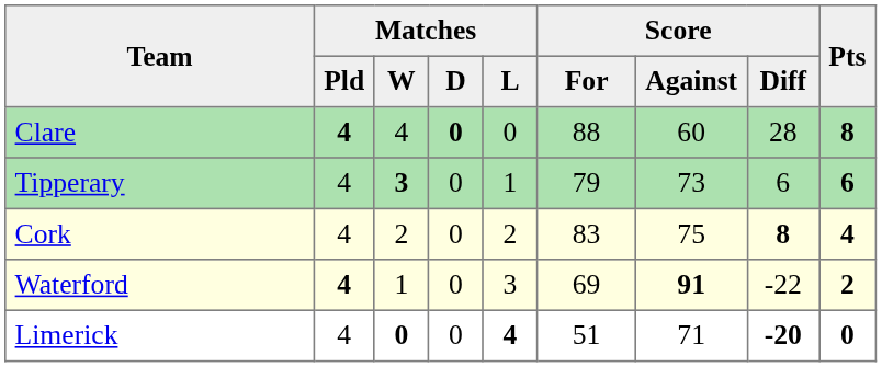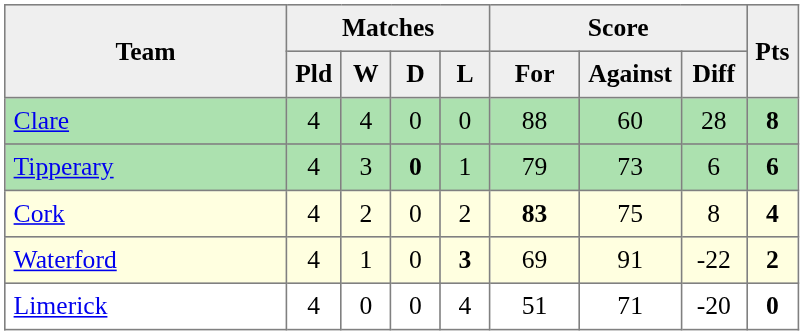Clare | Matches / Pld: bold -> normal
Clare | Matches / D: bold -> normal
Tipperary | Matches / W: bold -> normal
Tipperary | Matches / D: normal -> bold
Cork | Score / For: normal -> bold
Cork | Score / Diff: bold -> normal
Waterford | Matches / Pld: bold -> normal
Waterford | Matches / L: normal -> bold
Waterford | Score / Against: bold -> normal
Limerick | Matches / W: bold -> normal
Limerick | Matches / L: bold -> normal
Limerick | Score / Diff: bold -> normal
